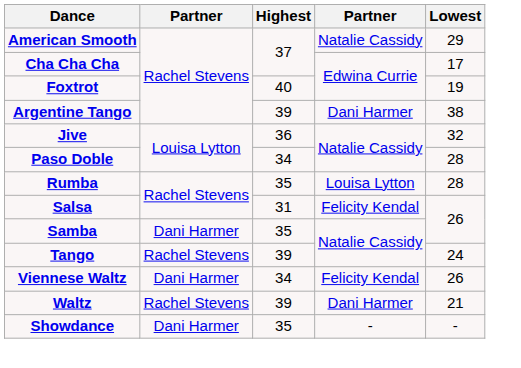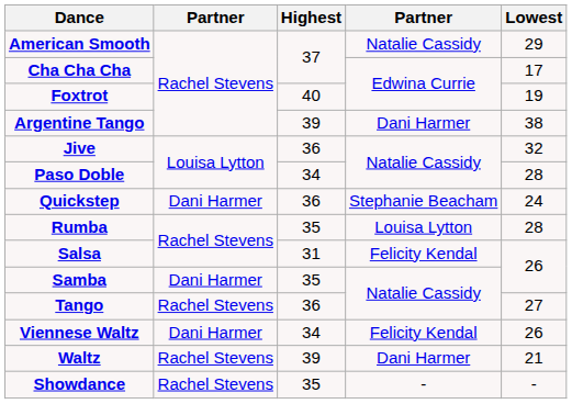+ row: Quickstep | Dani Harmer | 36 | Stephanie Beacham | 24
Tango | Highest: 39 -> 36
Tango | Lowest: 24 -> 27
Showdance | column 2: Dani Harmer -> Rachel Stevens
